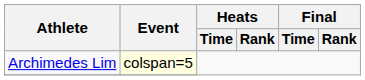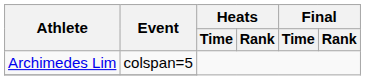Archimedes Lim | Event: lightyellow background -> no background
